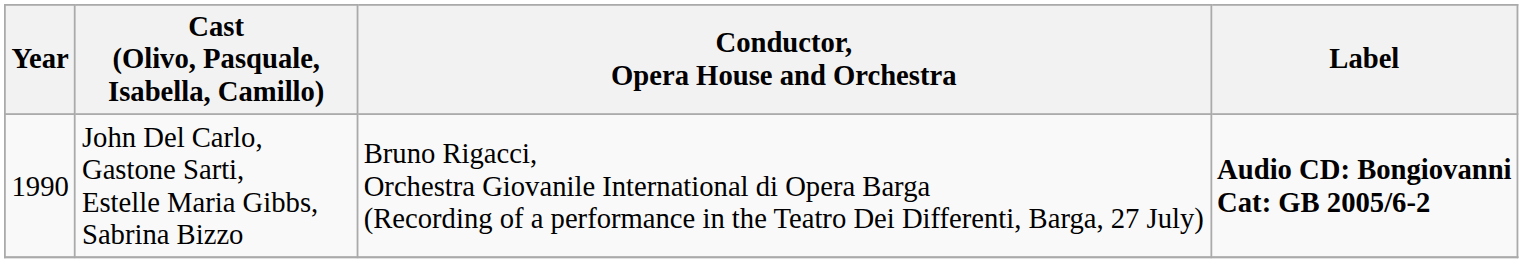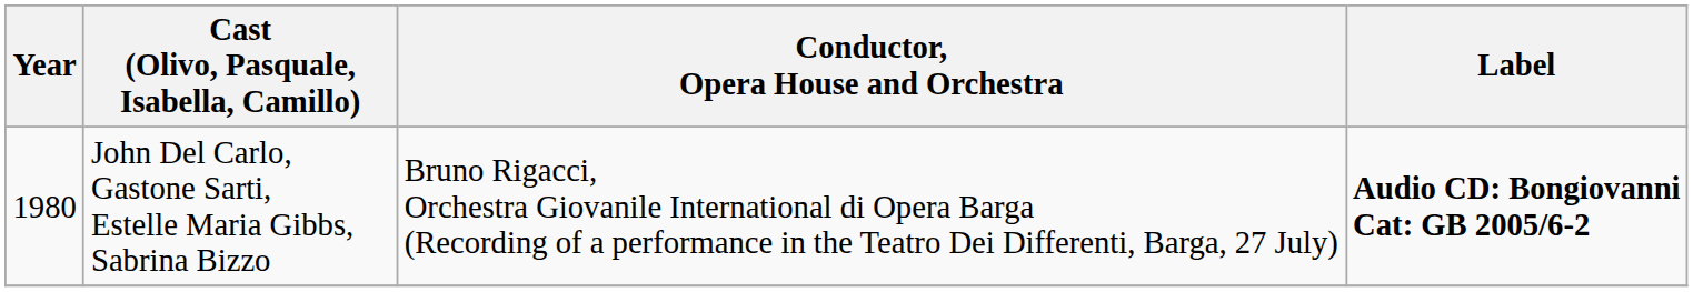row 2 | Year: 1990 -> 1980
